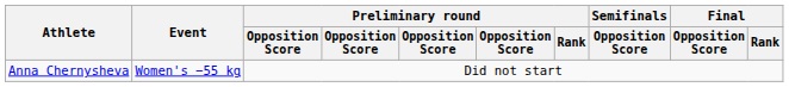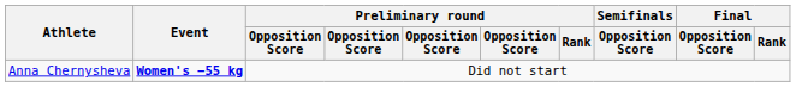Anna Chernysheva | Event: normal -> bold
